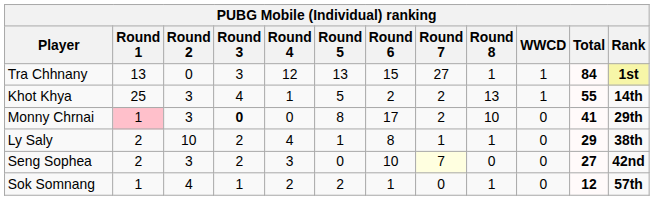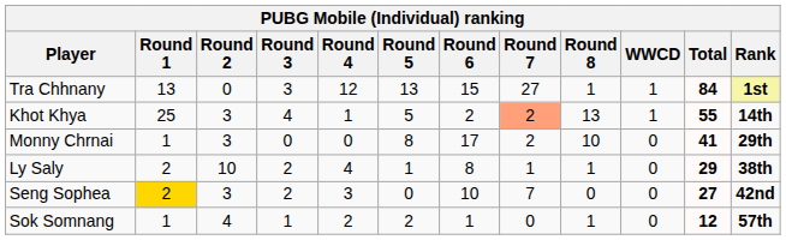Khot Khya | Round 7: no background -> lightsalmon background
Monny Chrnai | Round 1: pink background -> no background
Monny Chrnai | Round 3: bold -> normal
Seng Sophea | Round 1: no background -> gold background
Seng Sophea | Round 7: lightyellow background -> no background
